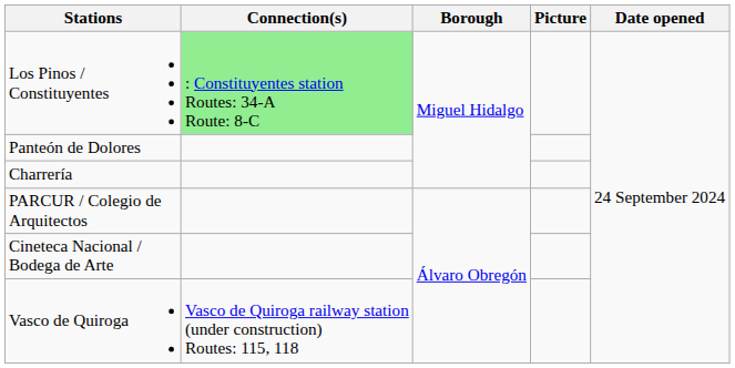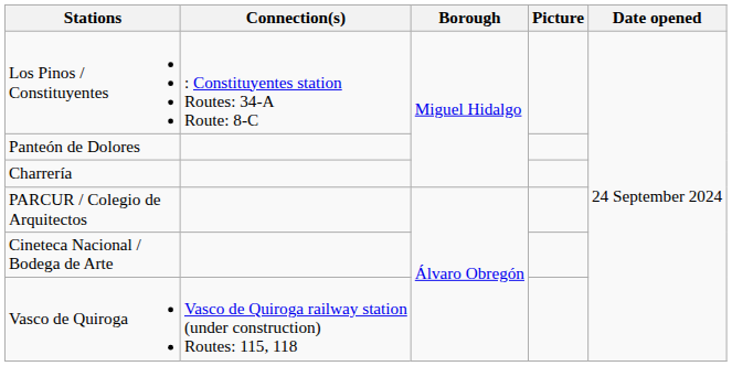Los Pinos / Constituyentes | Connection(s): lightgreen background -> no background
